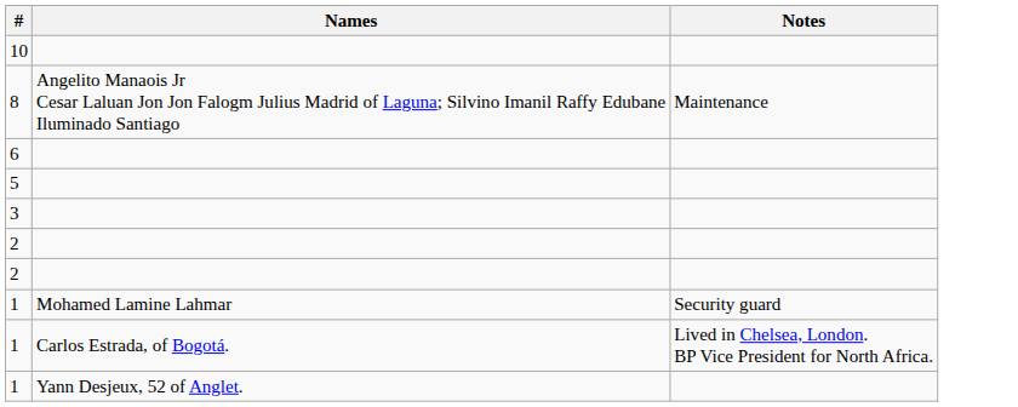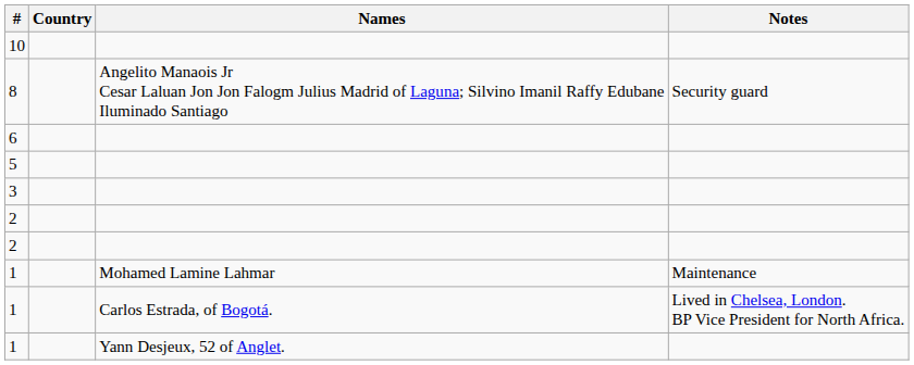+ column: Country
8 | Notes: Maintenance -> Security guard
1 / Mohamed Lamine Lahmar | Notes: Security guard -> Maintenance
